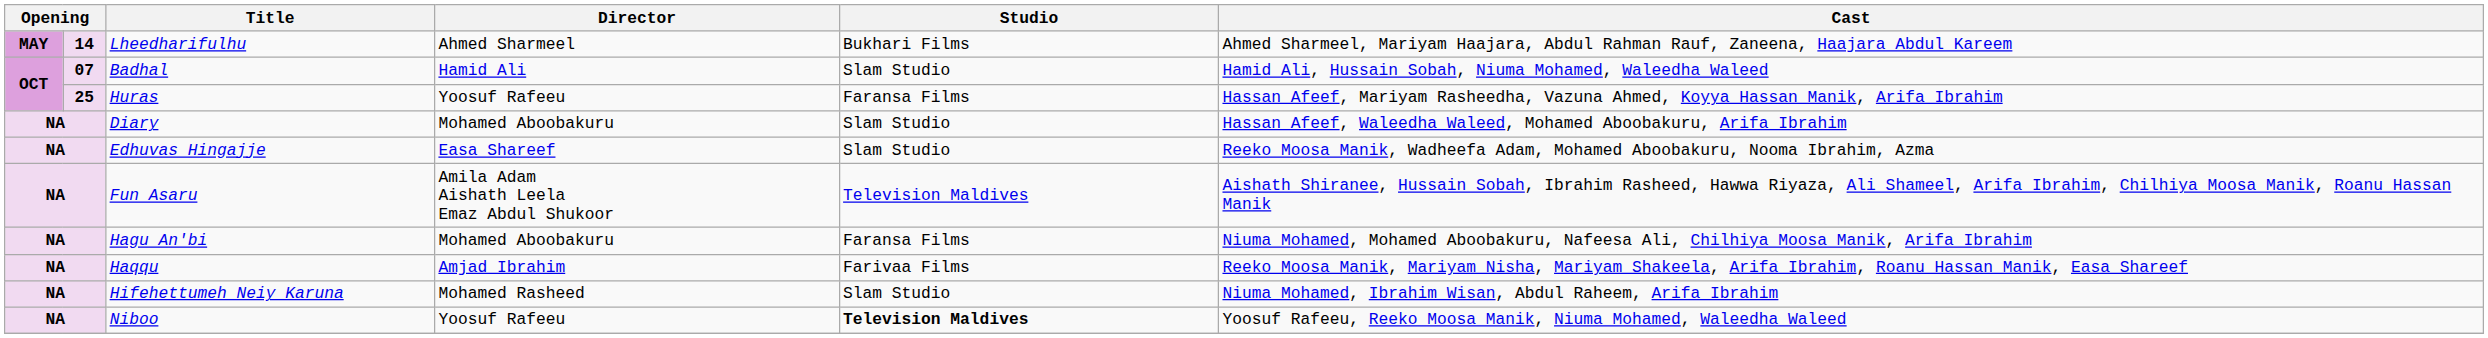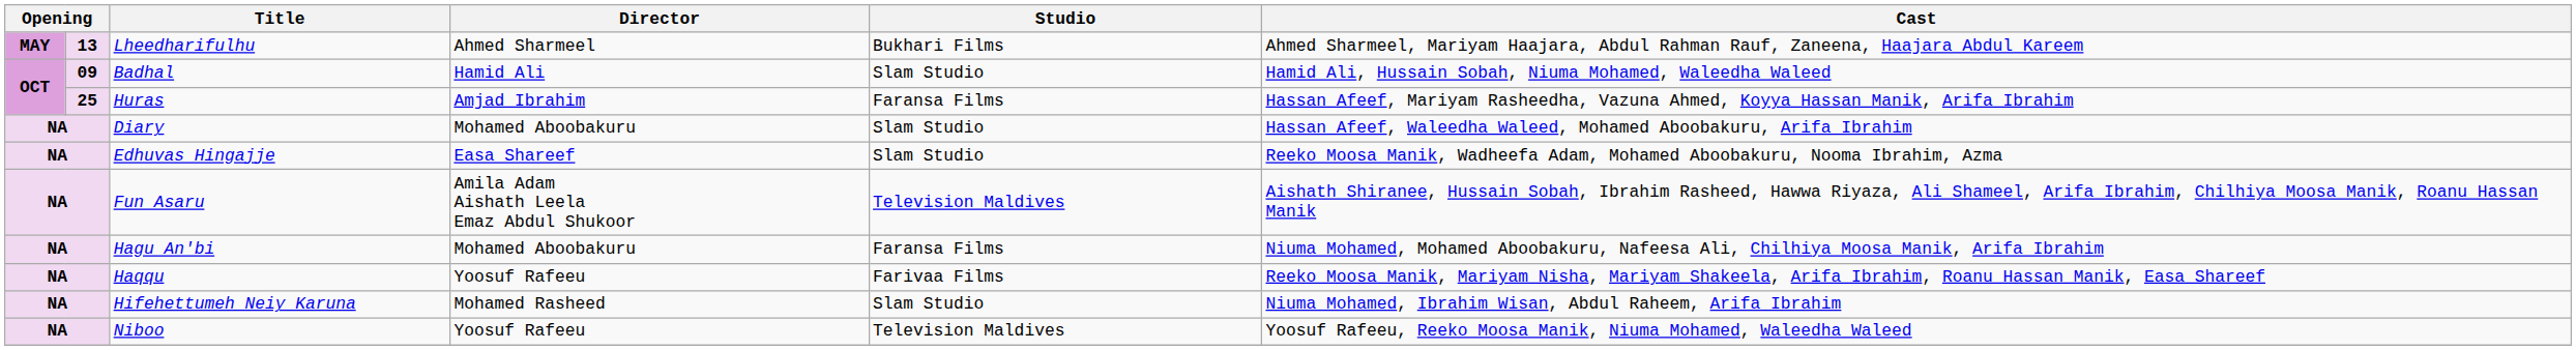Lheedharifulhu | column 2: 14 -> 13
Badhal | column 2: 07 -> 09
Huras | Director: Yoosuf Rafeeu -> Amjad Ibrahim
Haqqu | Director: Amjad Ibrahim -> Yoosuf Rafeeu
Niboo | Studio: bold -> normal
